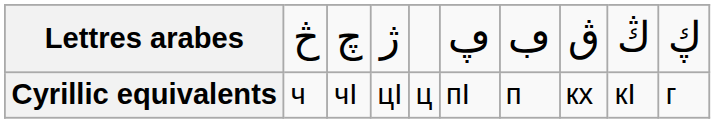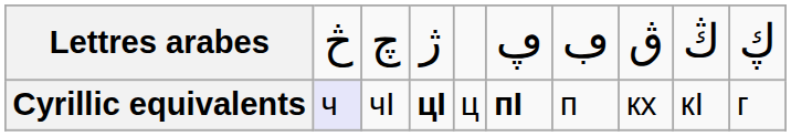Cyrillic equivalents | column 2: no background -> lavender background
Cyrillic equivalents | column 4: normal -> bold
Cyrillic equivalents | column 6: normal -> bold
